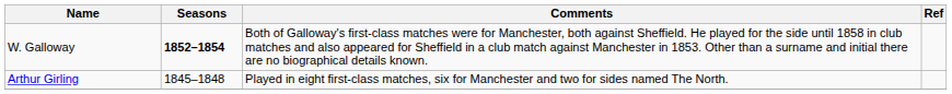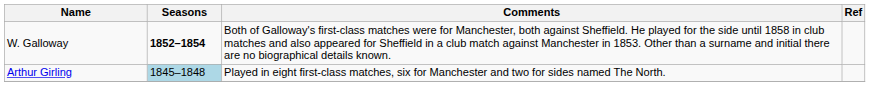Arthur Girling | Seasons: no background -> lightblue background
